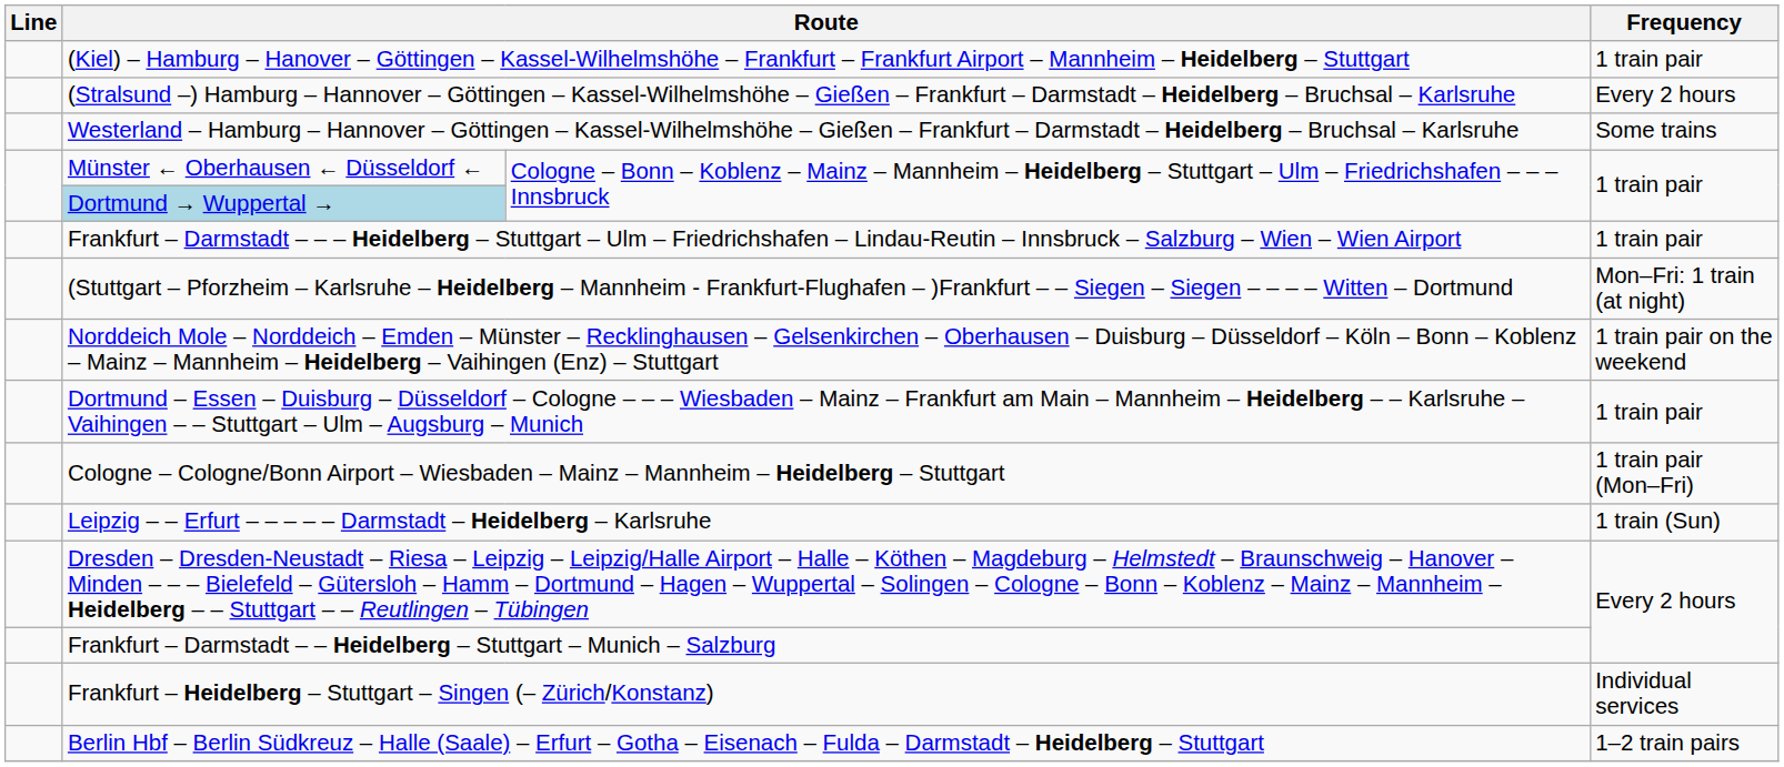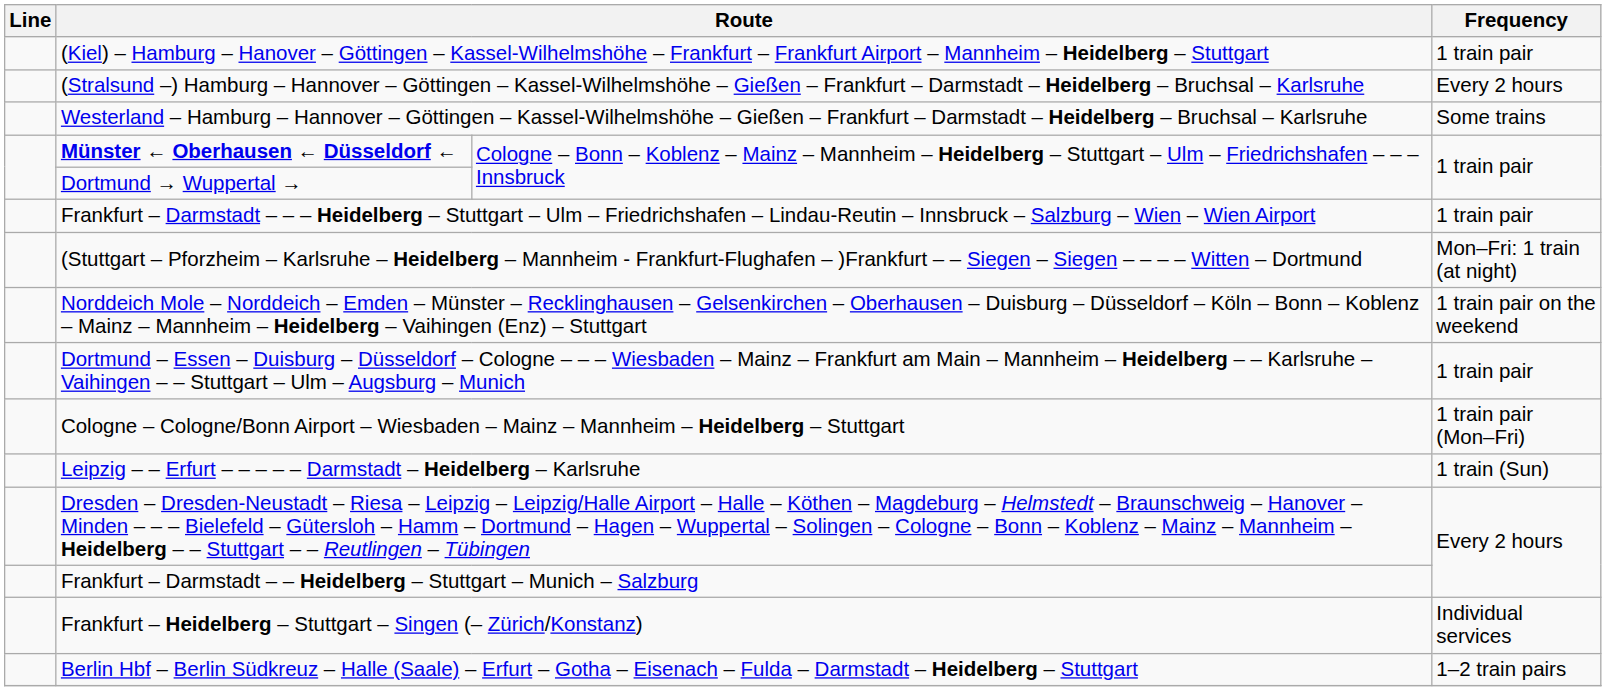Münster ← Oberhausen ← Düsseldorf ← | column 2: normal -> bold
Dortmund → Wuppertal → | column 2: lightblue background -> no background
